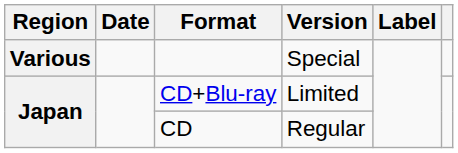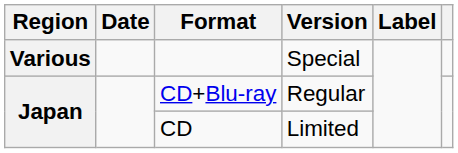CD+Blu-ray | Version: Limited -> Regular
CD | Version: Regular -> Limited
